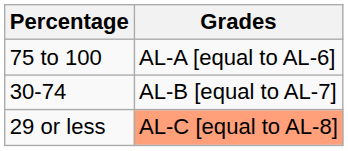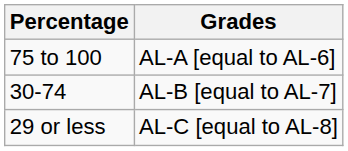29 or less | Grades: lightsalmon background -> no background
